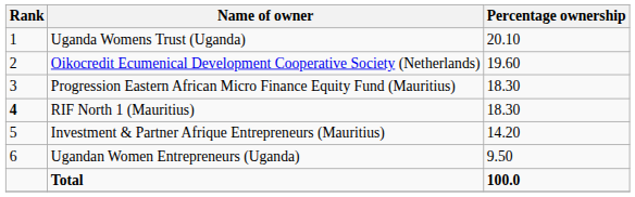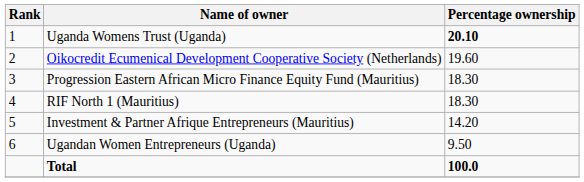Uganda Womens Trust (Uganda) | Percentage ownership: normal -> bold
RIF North 1 (Mauritius) | Rank: bold -> normal
